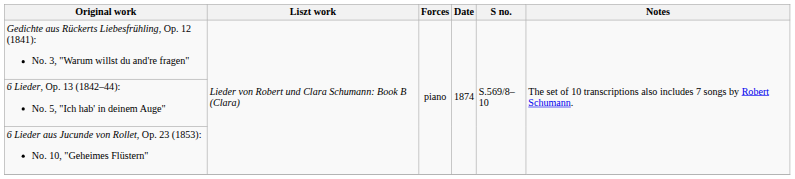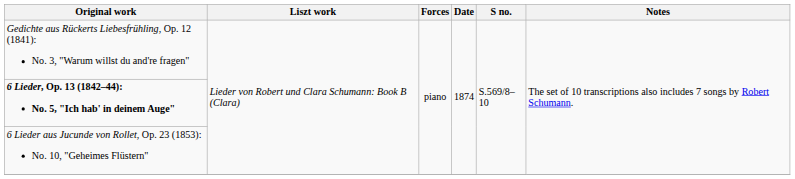6 Lieder, Op. 13 (1842–44): No. 5, "Ich hab' in deinem Auge" | Original work: normal -> bold
